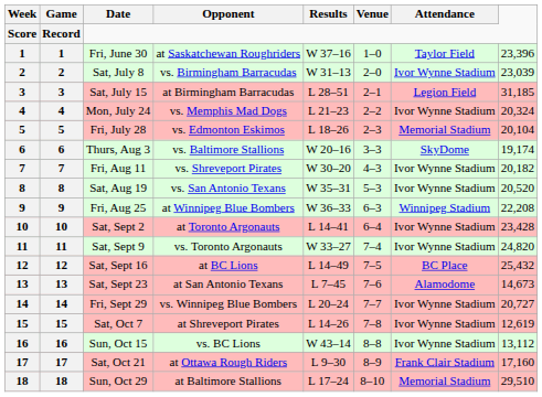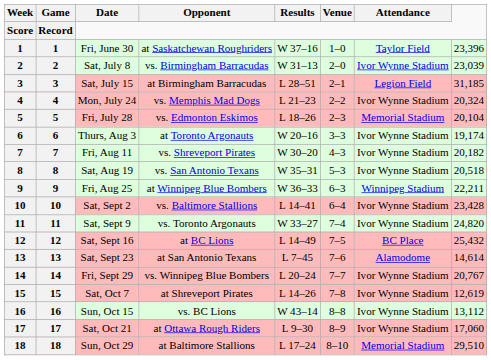Thurs, Aug 3 | Opponent: vs. Baltimore Stallions -> at Toronto Argonauts
Thurs, Aug 3 | Attendance: SkyDome -> Ivor Wynne Stadium
Sat, Aug 19 | column 8: 20,520 -> 20,518
Fri, Aug 25 | column 8: 22,208 -> 22,211
Sat, Sept 2 | Opponent: at Toronto Argonauts -> vs. Baltimore Stallions
Sat, Sept 23 | column 8: 14,673 -> 14,614
Fri, Sept 29 | column 8: 20,727 -> 20,767
Sat, Oct 21 | Attendance: Frank Clair Stadium -> Ivor Wynne Stadium
Sat, Oct 21 | column 8: 17,160 -> 17,060
